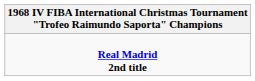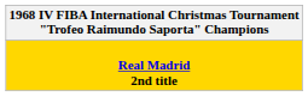row 2 | column 1: no background -> gold background
